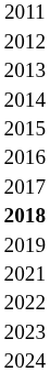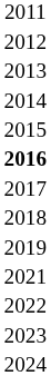2016 | column 1: normal -> bold
2018 | column 1: bold -> normal
